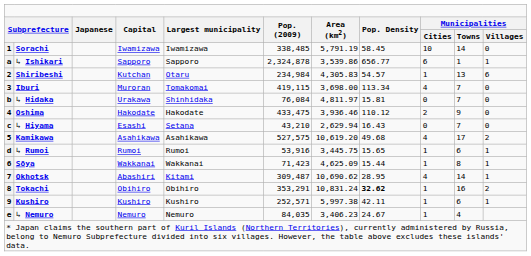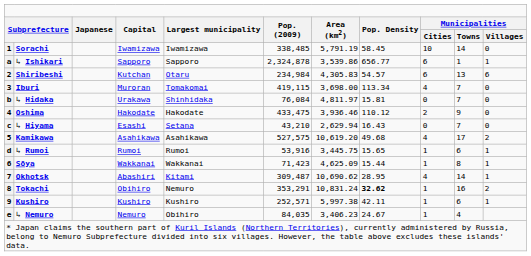Shiribeshi | column 9: 1 -> 6
Tokachi | column 5: Obihiro -> Nemuro
↳ Nemuro | column 5: Nemuro -> Obihiro
